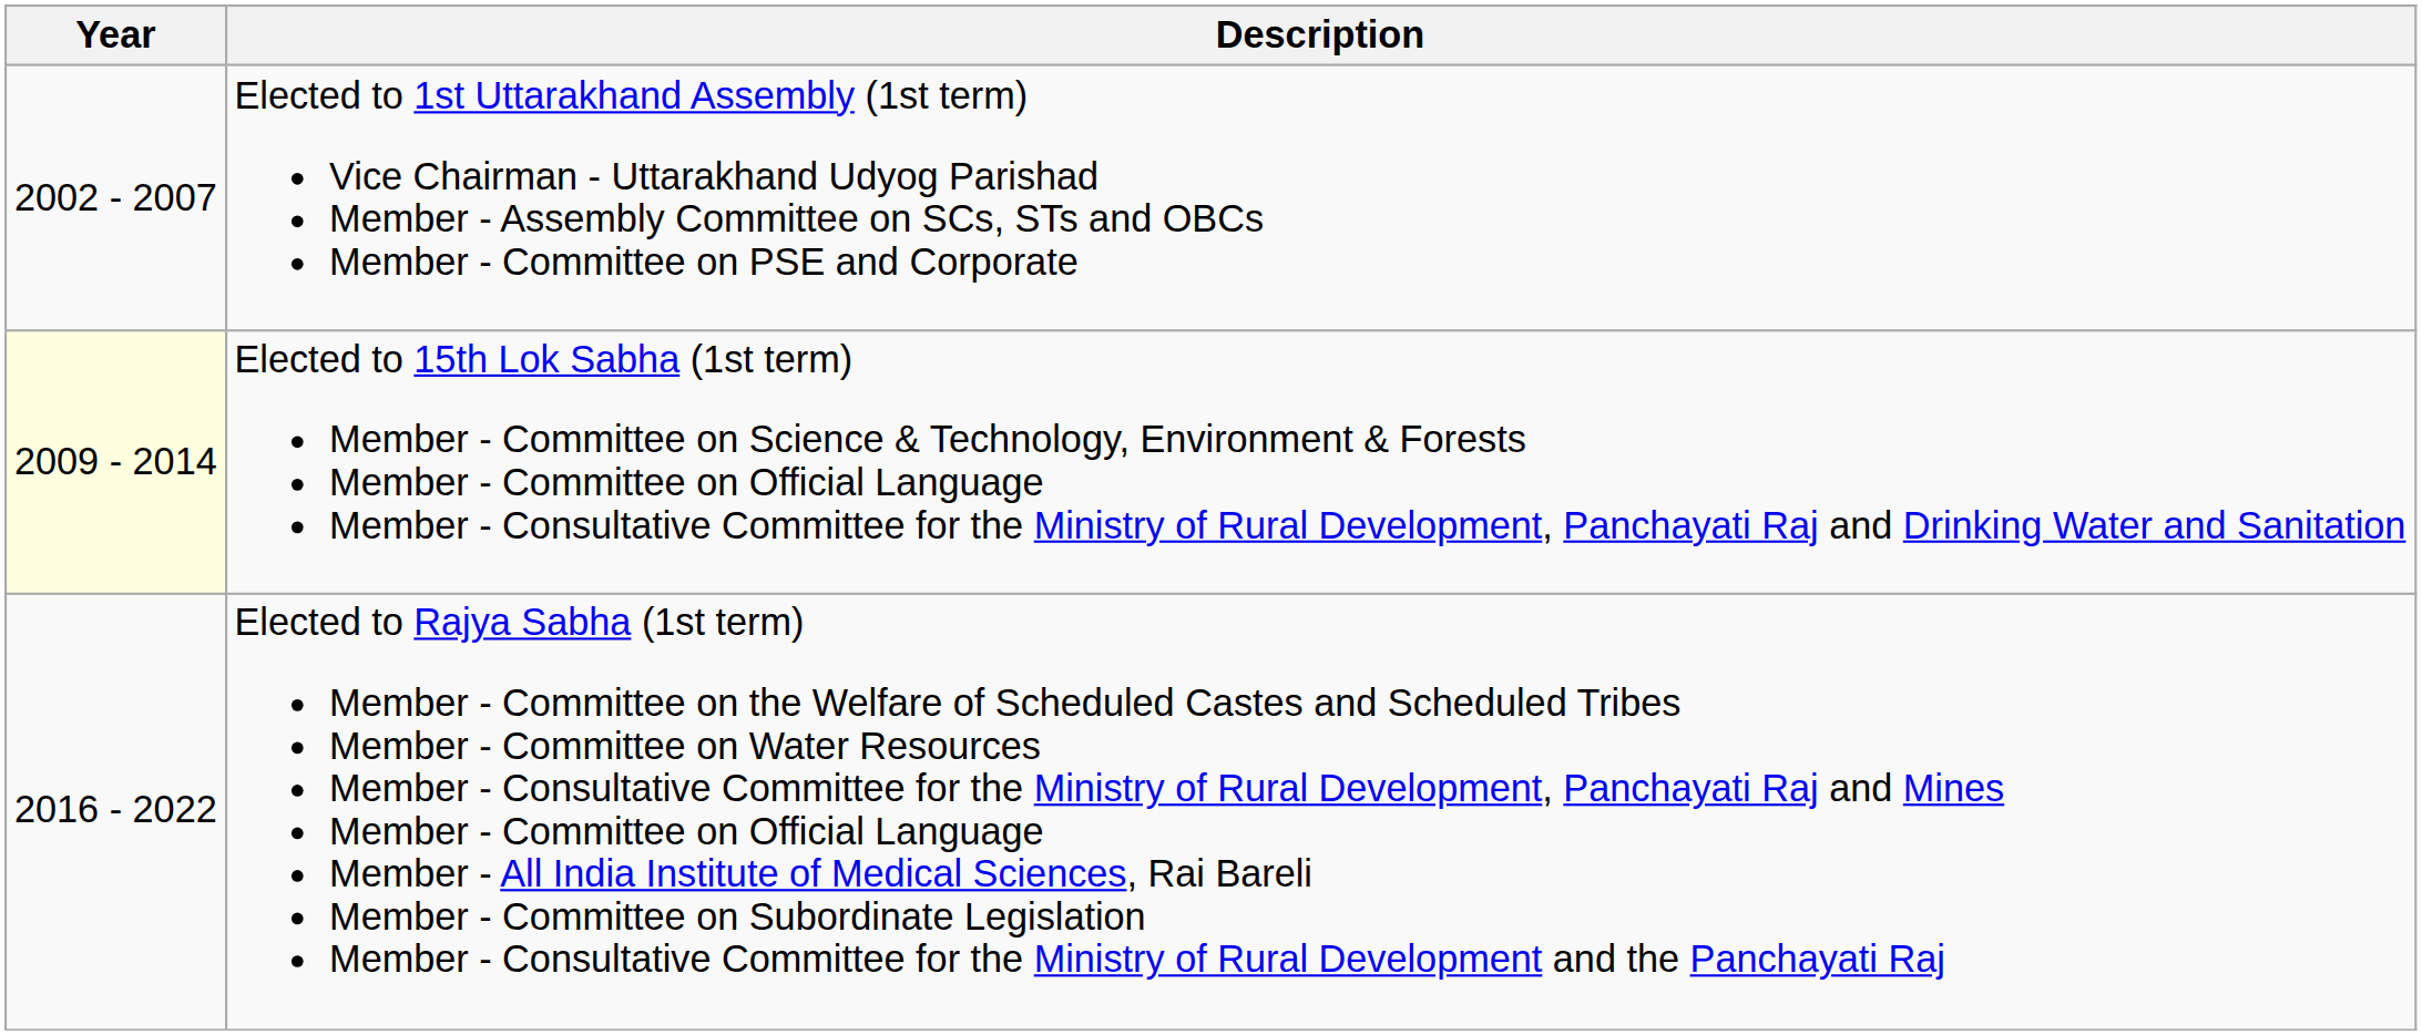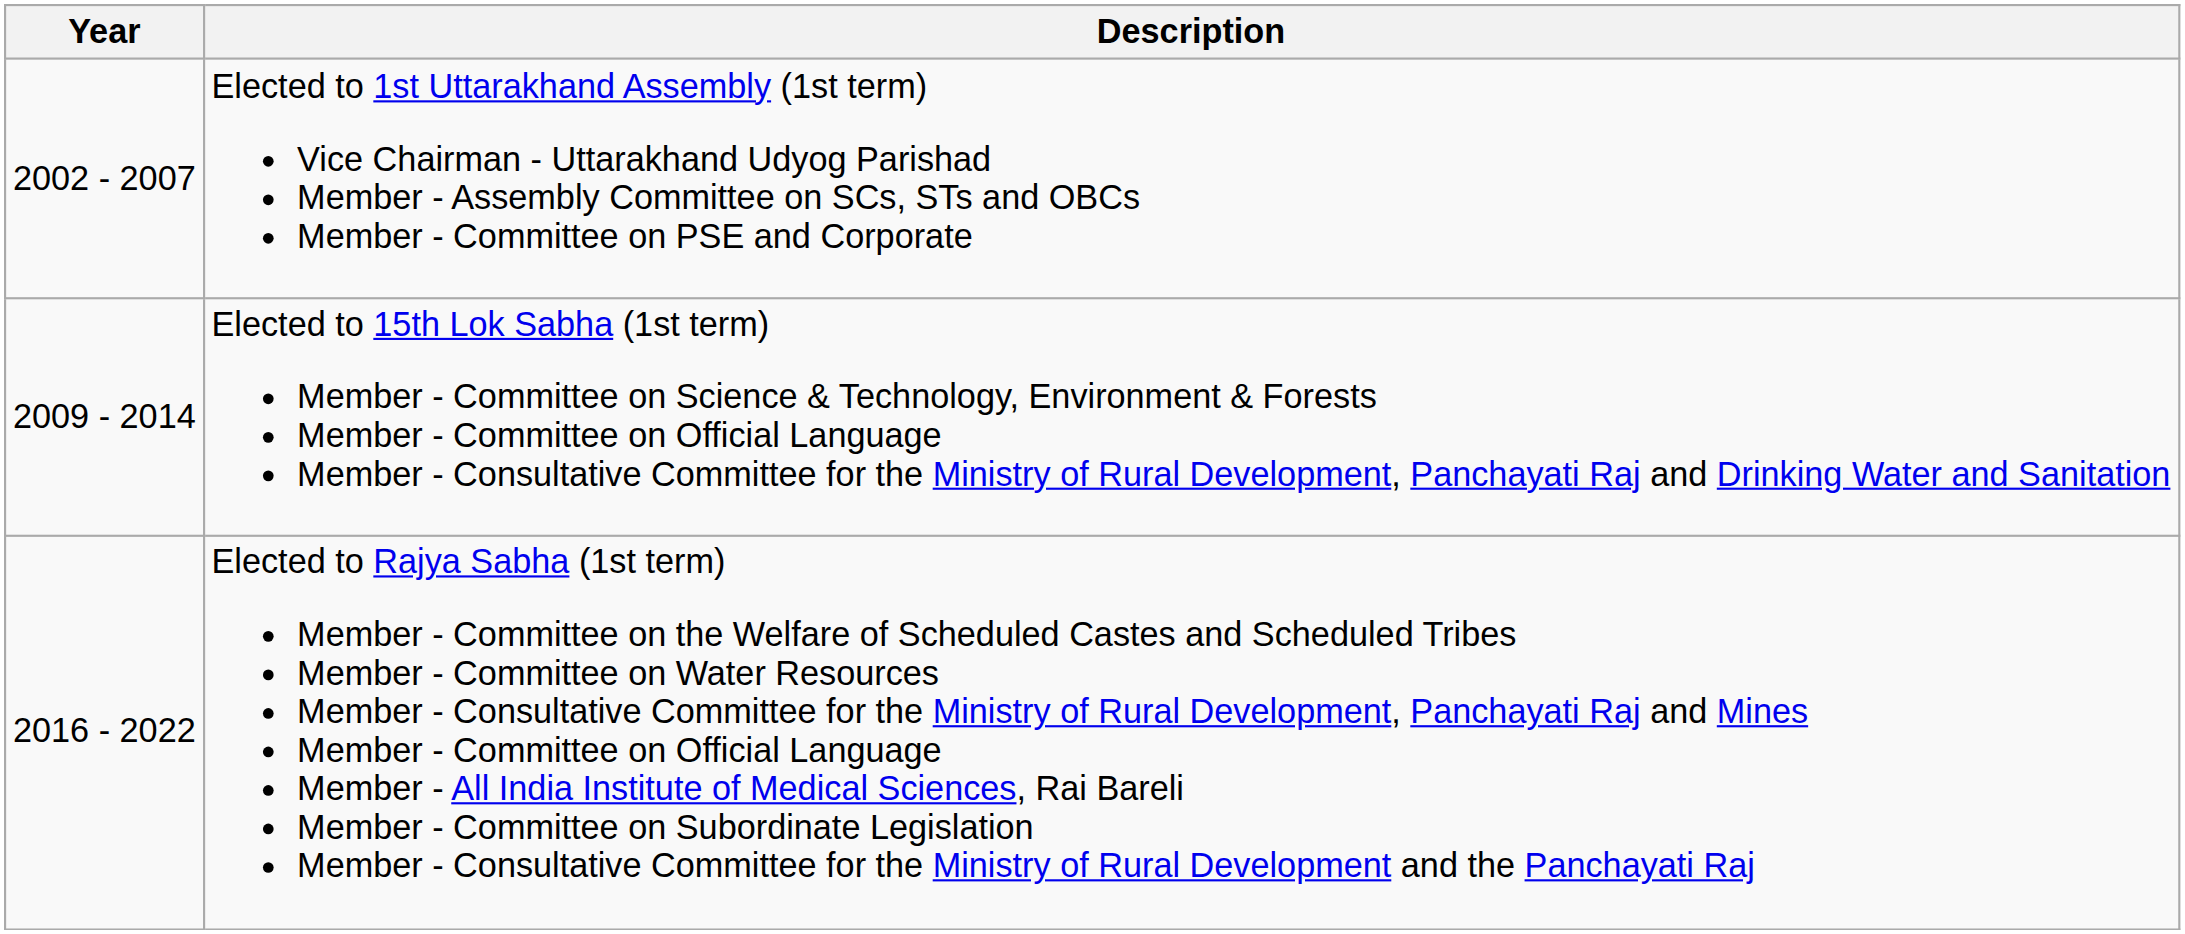row 3 | Year: lightyellow background -> no background
